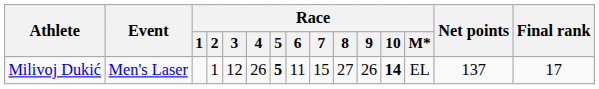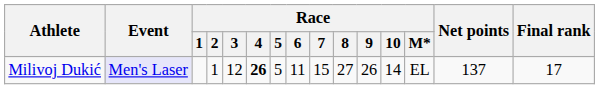Milivoj Dukić | Event: no background -> lavender background
Milivoj Dukić | Race / 4: normal -> bold
Milivoj Dukić | Race / 5: bold -> normal
Milivoj Dukić | Race / 10: bold -> normal
